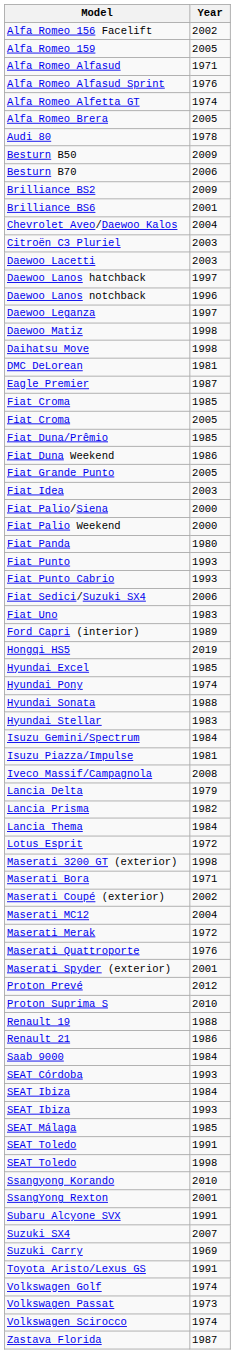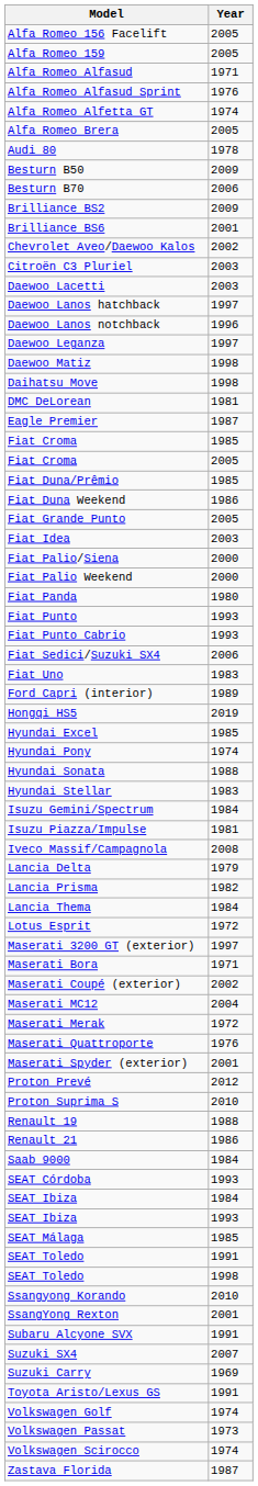row 2 | Year: 2002 -> 2005
row 13 | Year: 2004 -> 2002
row 49 | Year: 1998 -> 1997
